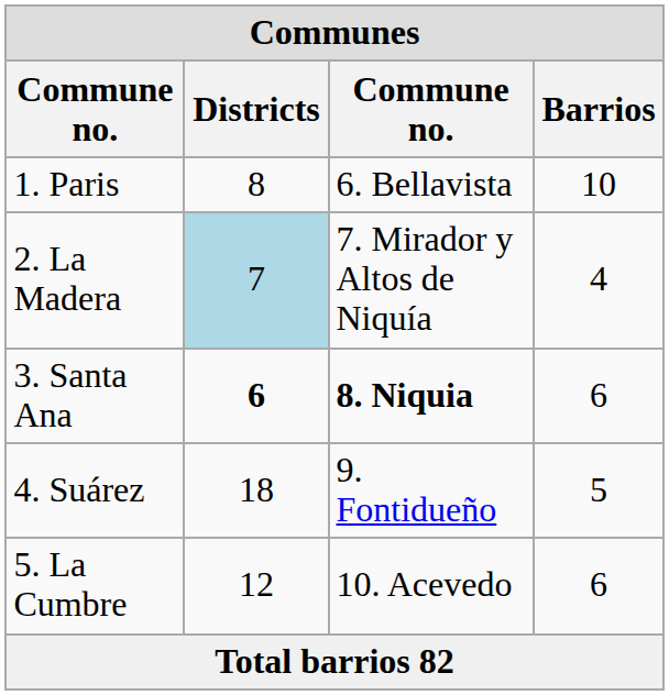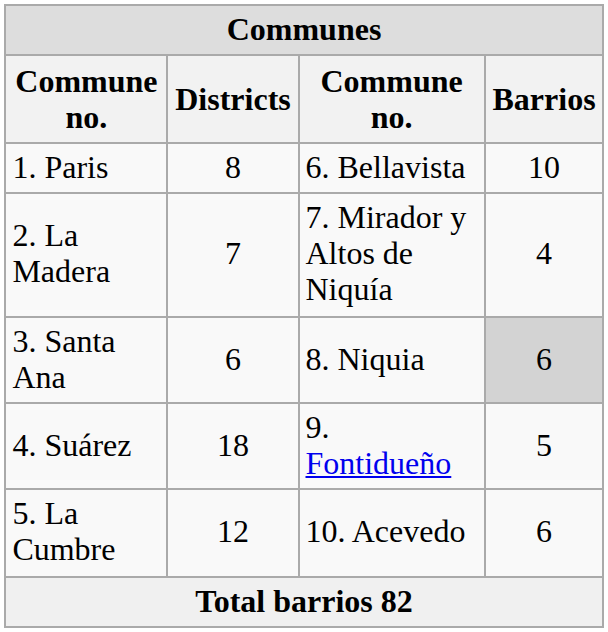2. La Madera | Districts: lightblue background -> no background
3. Santa Ana | Districts: bold -> normal
3. Santa Ana | column 3: bold -> normal
3. Santa Ana | Barrios: no background -> lightgrey background
